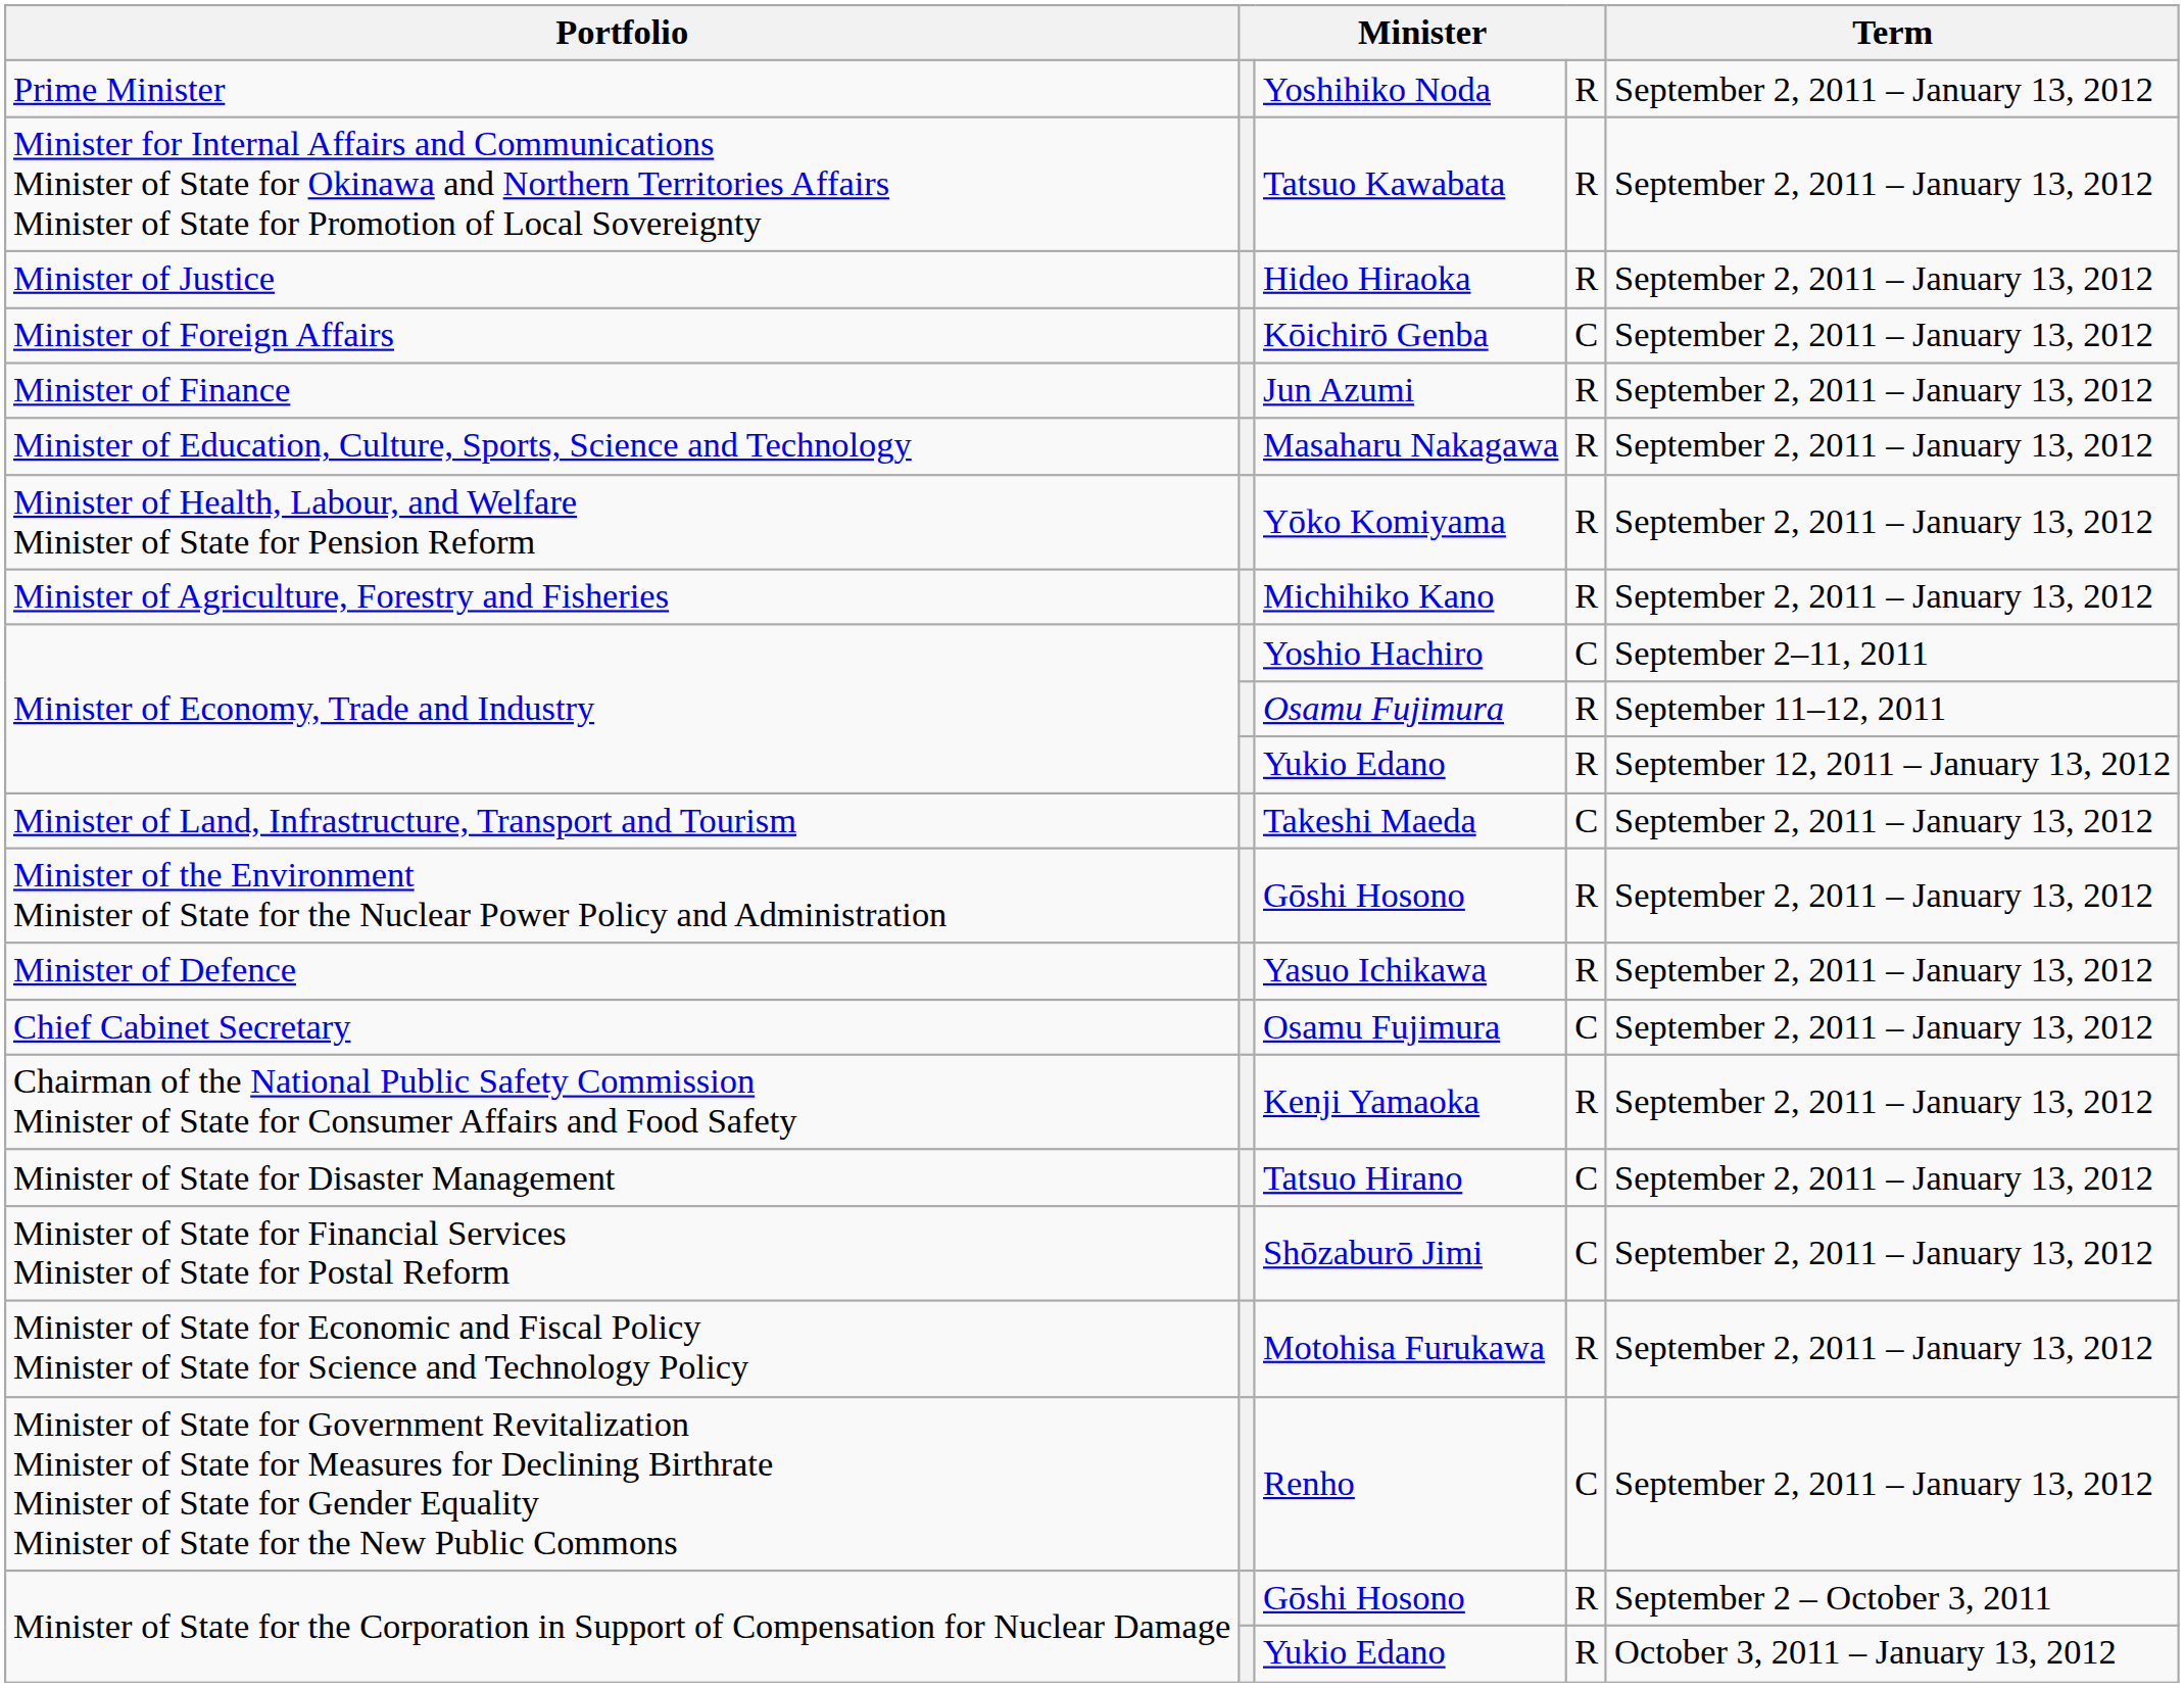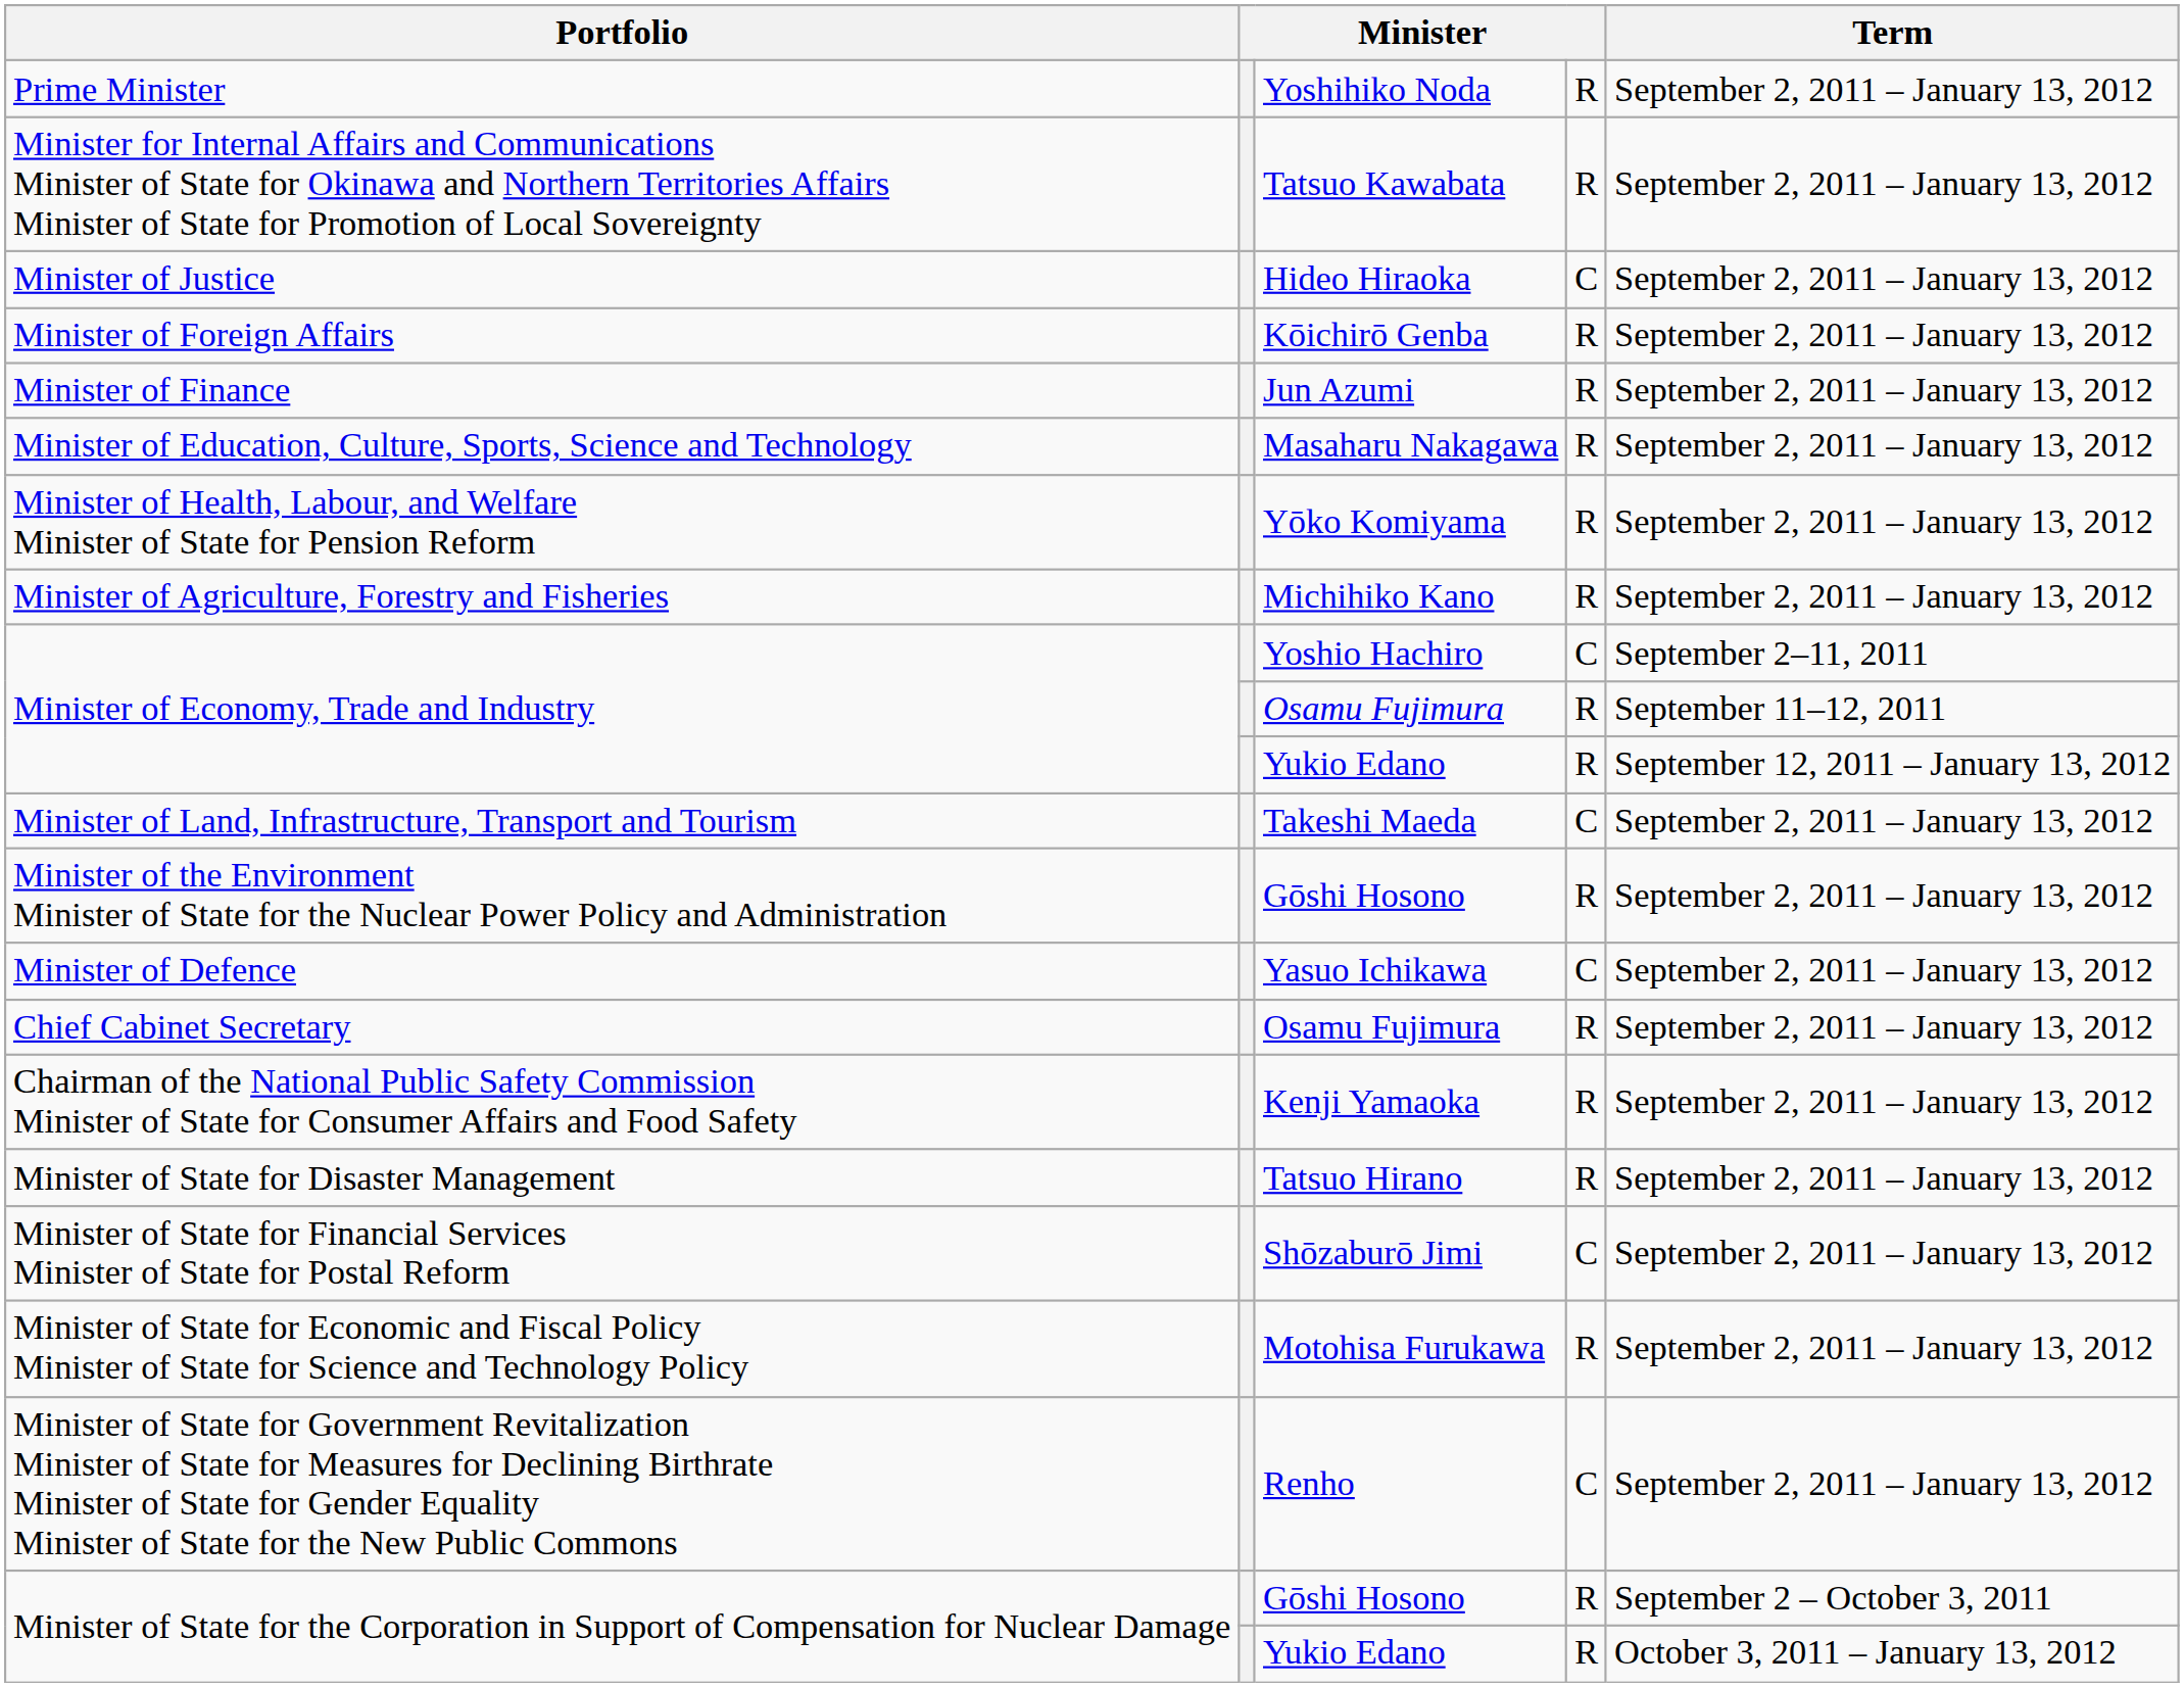Minister of Justice | column 4: R -> C
Minister of Foreign Affairs | column 4: C -> R
Minister of Defence | column 4: R -> C
Chief Cabinet Secretary | column 4: C -> R
Minister of State for Disaster Management | column 4: C -> R
